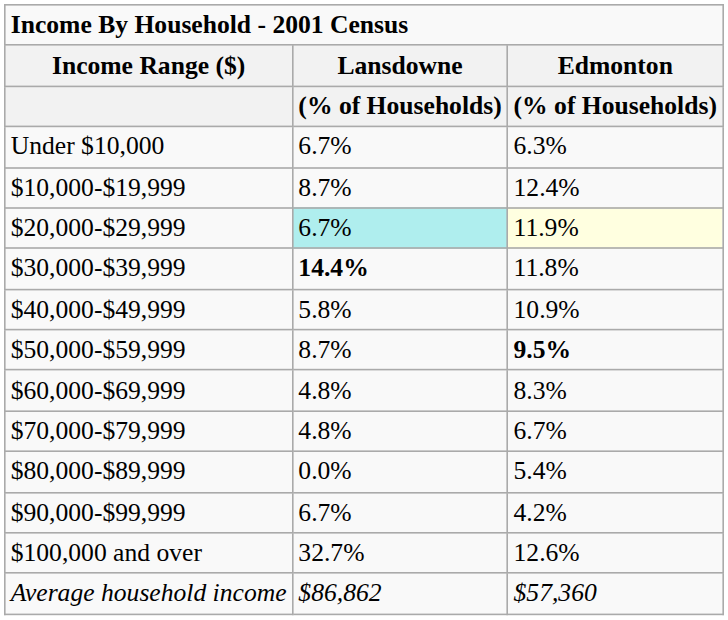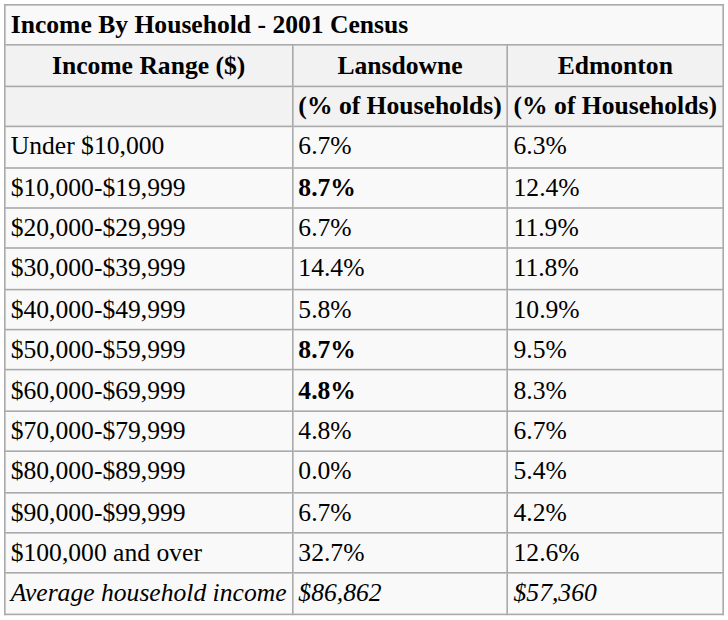$10,000-$19,999 | Lansdowne / (% of Households): normal -> bold
$20,000-$29,999 | Lansdowne / (% of Households): paleturquoise background -> no background
$20,000-$29,999 | Edmonton / (% of Households): lightyellow background -> no background
$30,000-$39,999 | Lansdowne / (% of Households): bold -> normal
$50,000-$59,999 | Lansdowne / (% of Households): normal -> bold
$50,000-$59,999 | Edmonton / (% of Households): bold -> normal
$60,000-$69,999 | Lansdowne / (% of Households): normal -> bold
